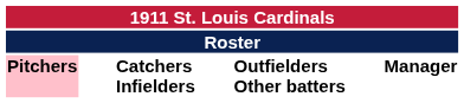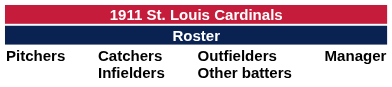Pitchers | column 1: pink background -> no background
